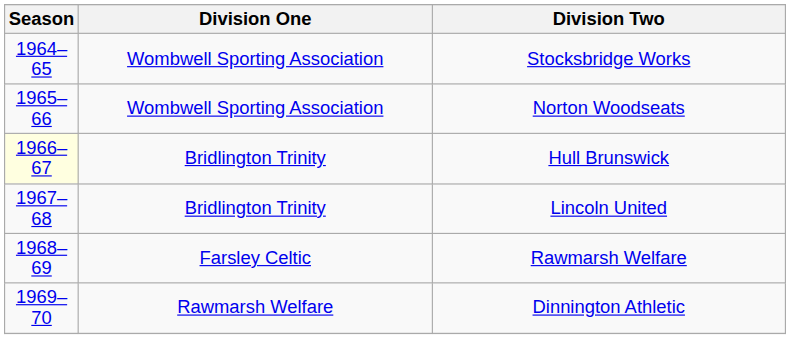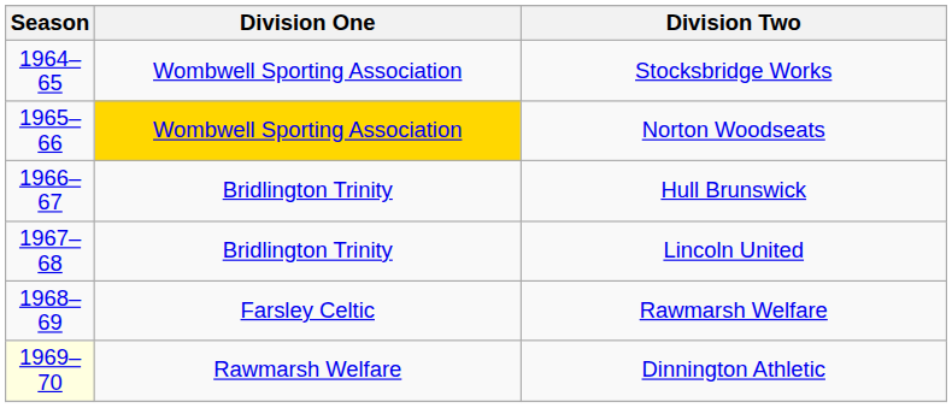Norton Woodseats | Division One: no background -> gold background
Hull Brunswick | Season: lightyellow background -> no background
Dinnington Athletic | Season: no background -> lightyellow background
